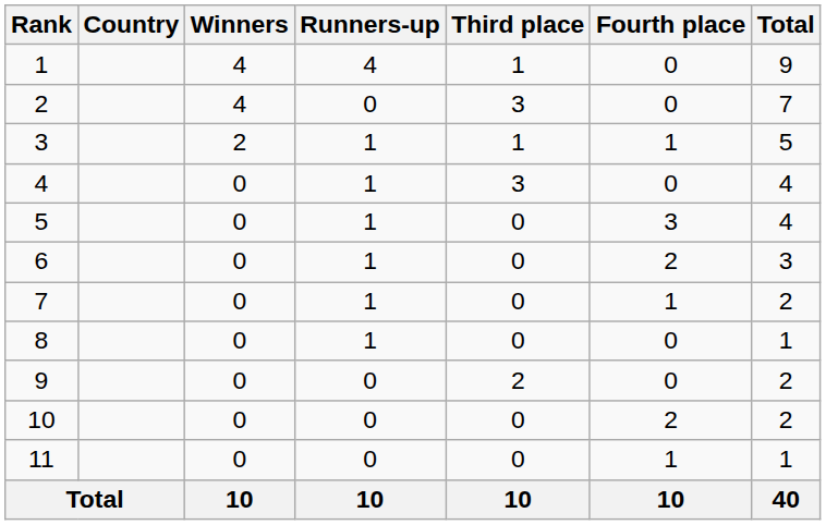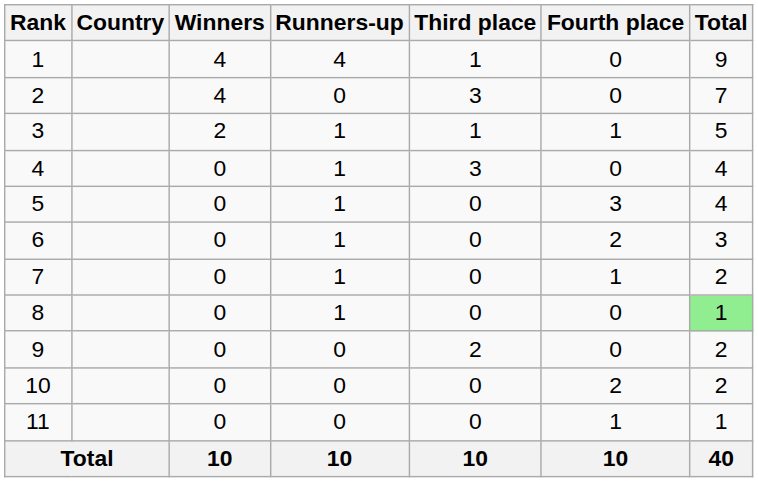8 | Total: no background -> lightgreen background
